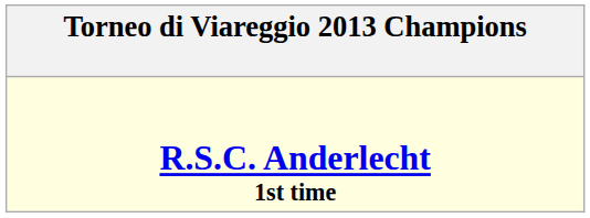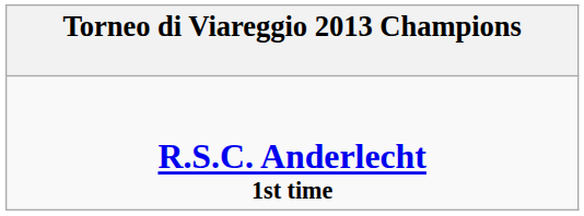row 2 | column 1: lightyellow background -> no background
